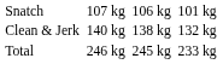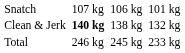Clean & Jerk | column 2: normal -> bold
